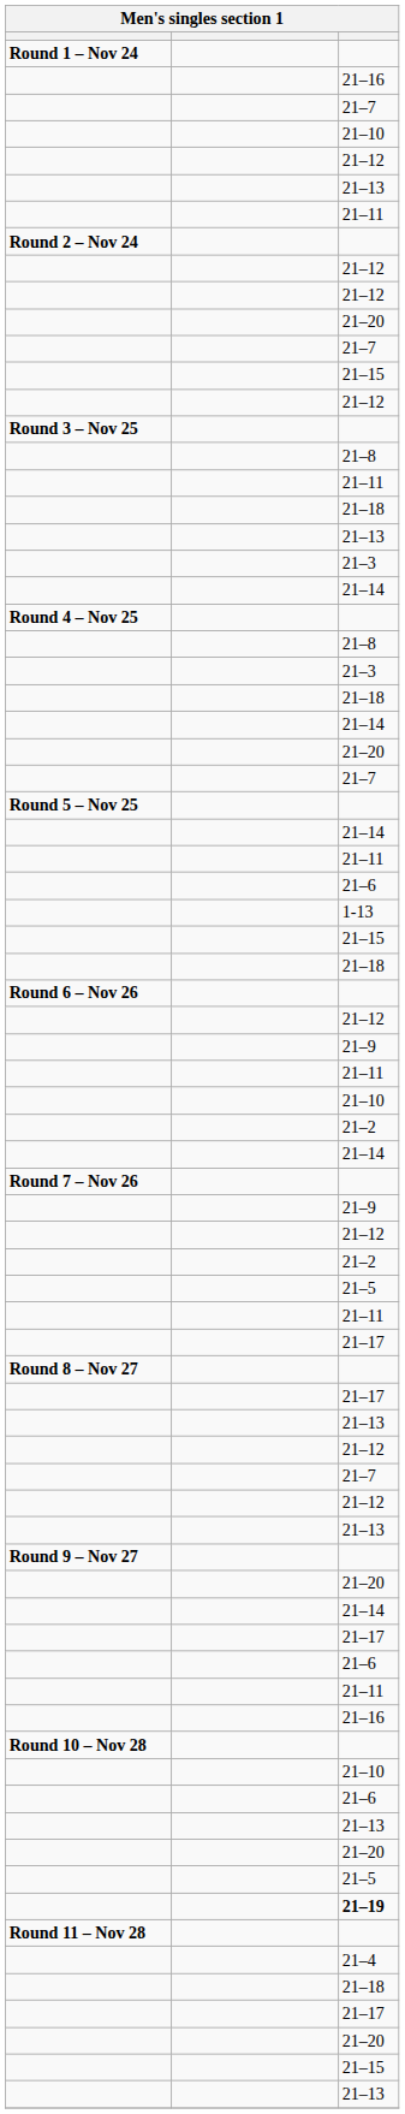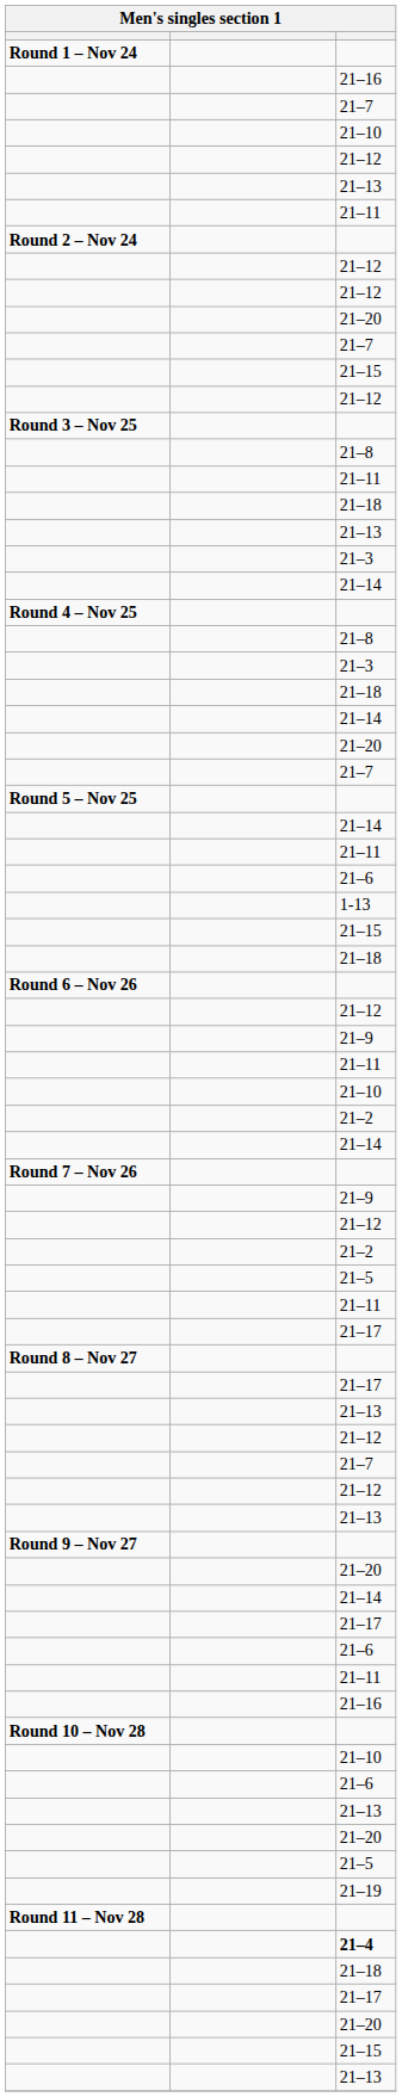21–19 | column 3: bold -> normal
21–4 | column 3: normal -> bold
